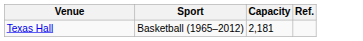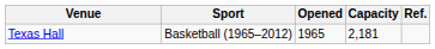+ column: Opened | 1965
